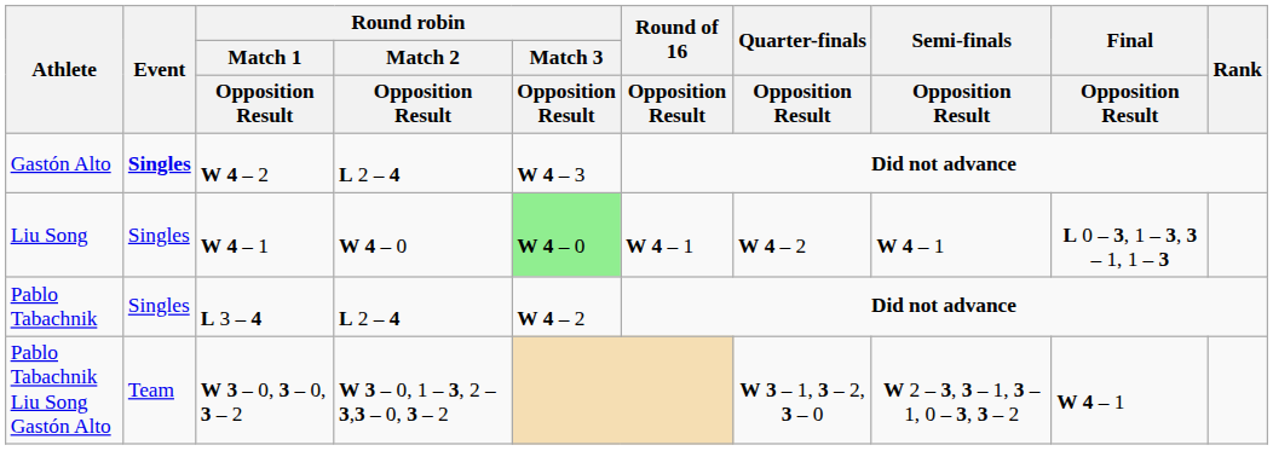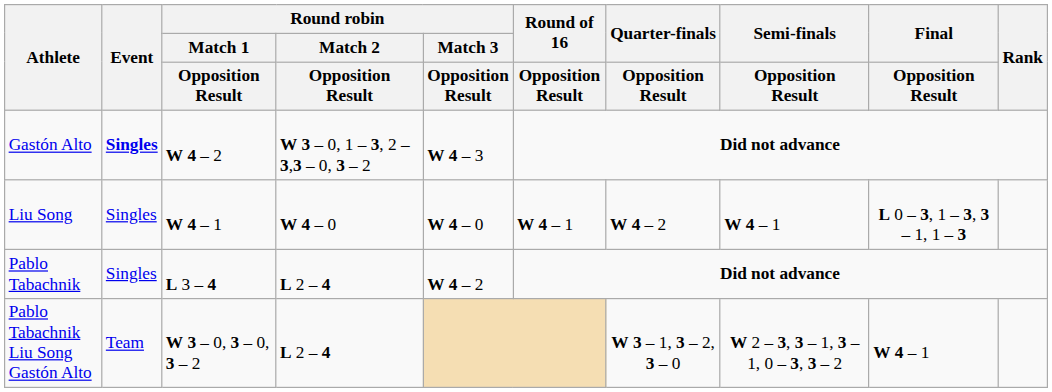Gastón Alto | Round robin / Match 2 / Opposition Result: L 2 – 4 -> W 3 – 0, 1 – 3, 2 – 3,3 – 0, 3 – 2
Liu Song | Round robin / Match 3 / Opposition Result: lightgreen background -> no background
Pablo Tabachnik Liu Song Gastón Alto | Round robin / Match 2 / Opposition Result: W 3 – 0, 1 – 3, 2 – 3,3 – 0, 3 – 2 -> L 2 – 4
